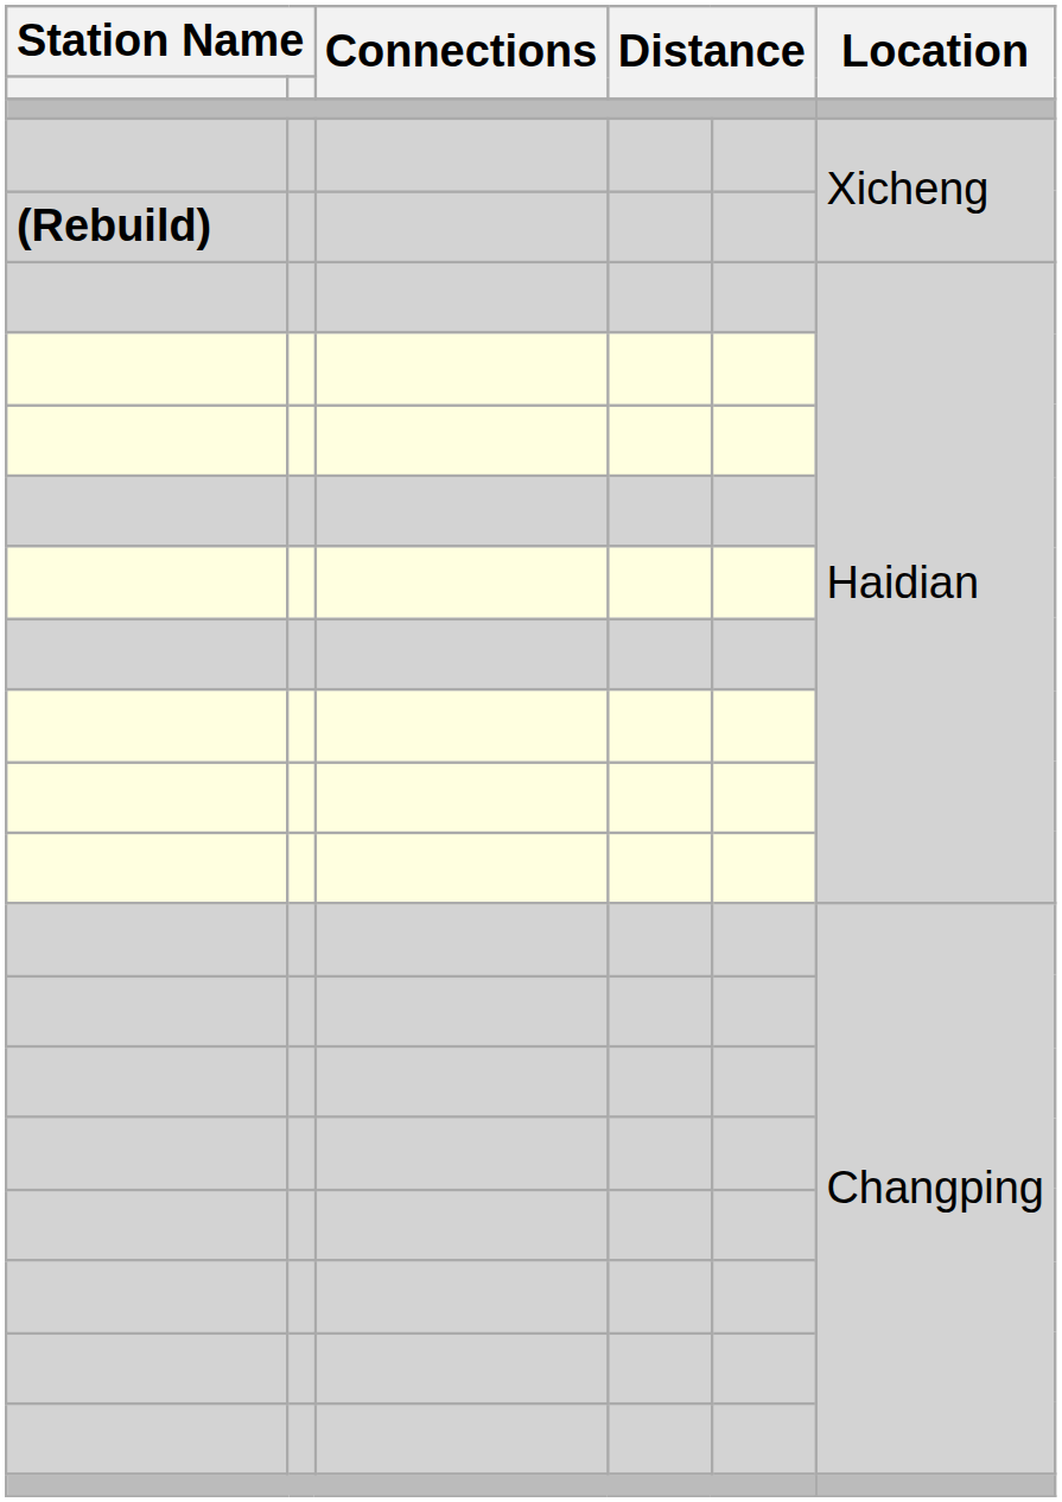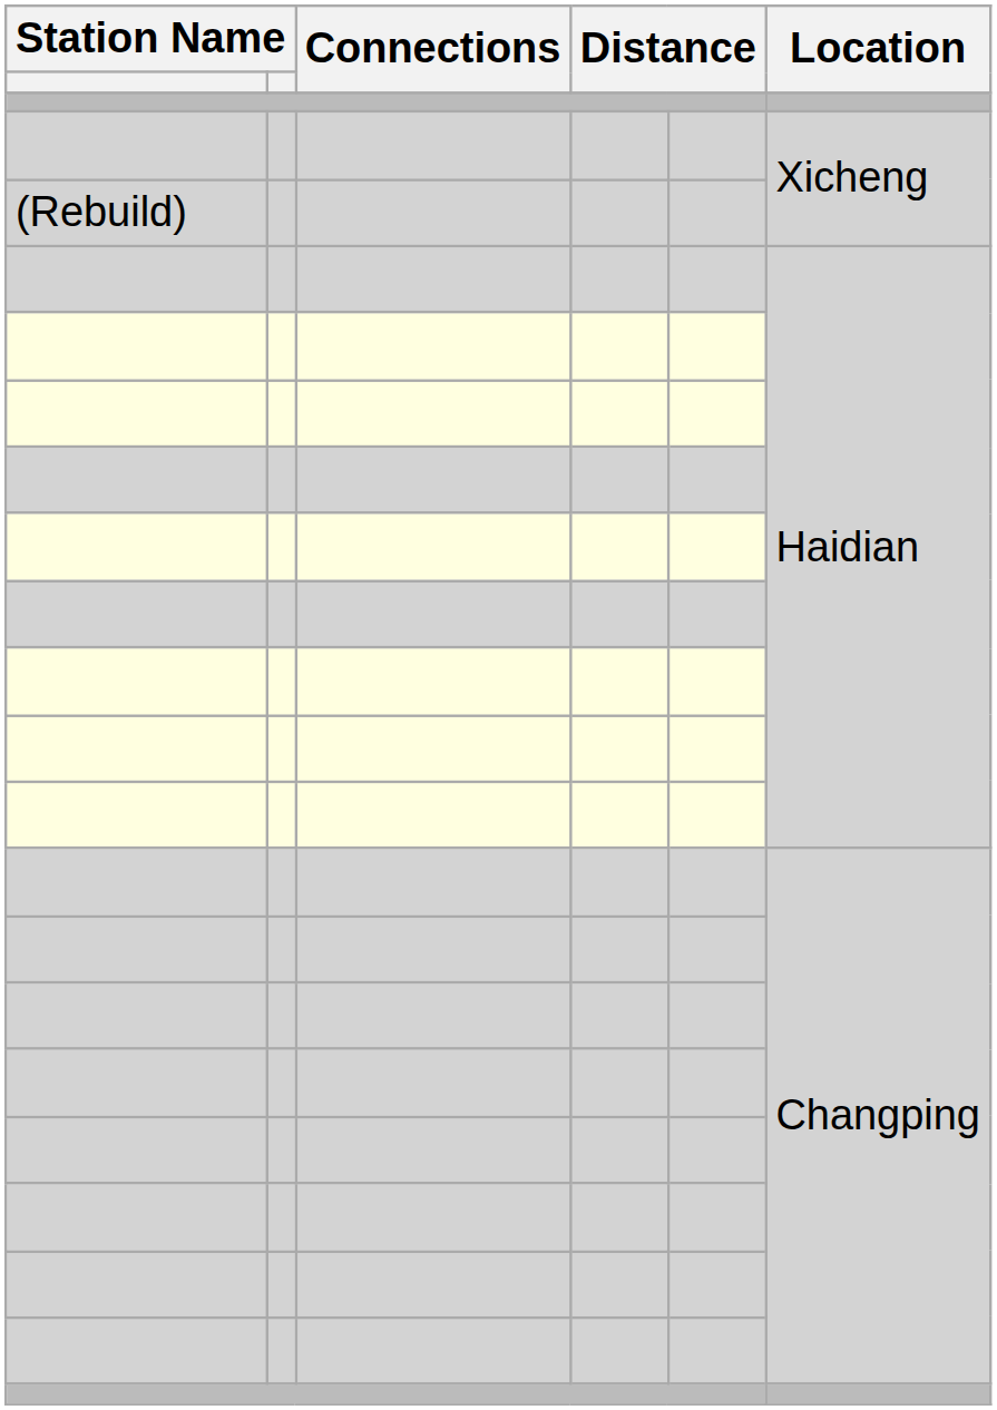(Rebuild) | column 1: bold -> normal
